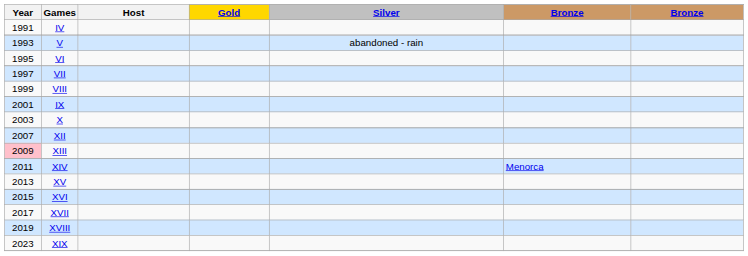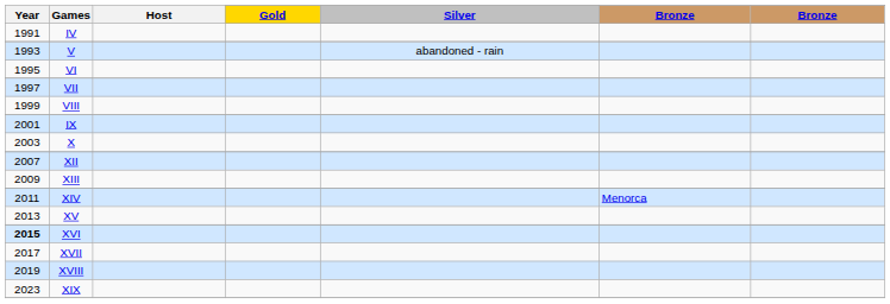XIII | Year: pink background -> no background
XVI | Year: normal -> bold
